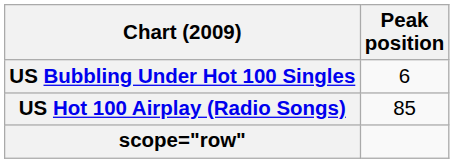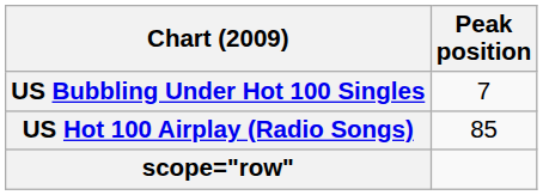US Bubbling Under Hot 100 Singles | Peak position: 6 -> 7
